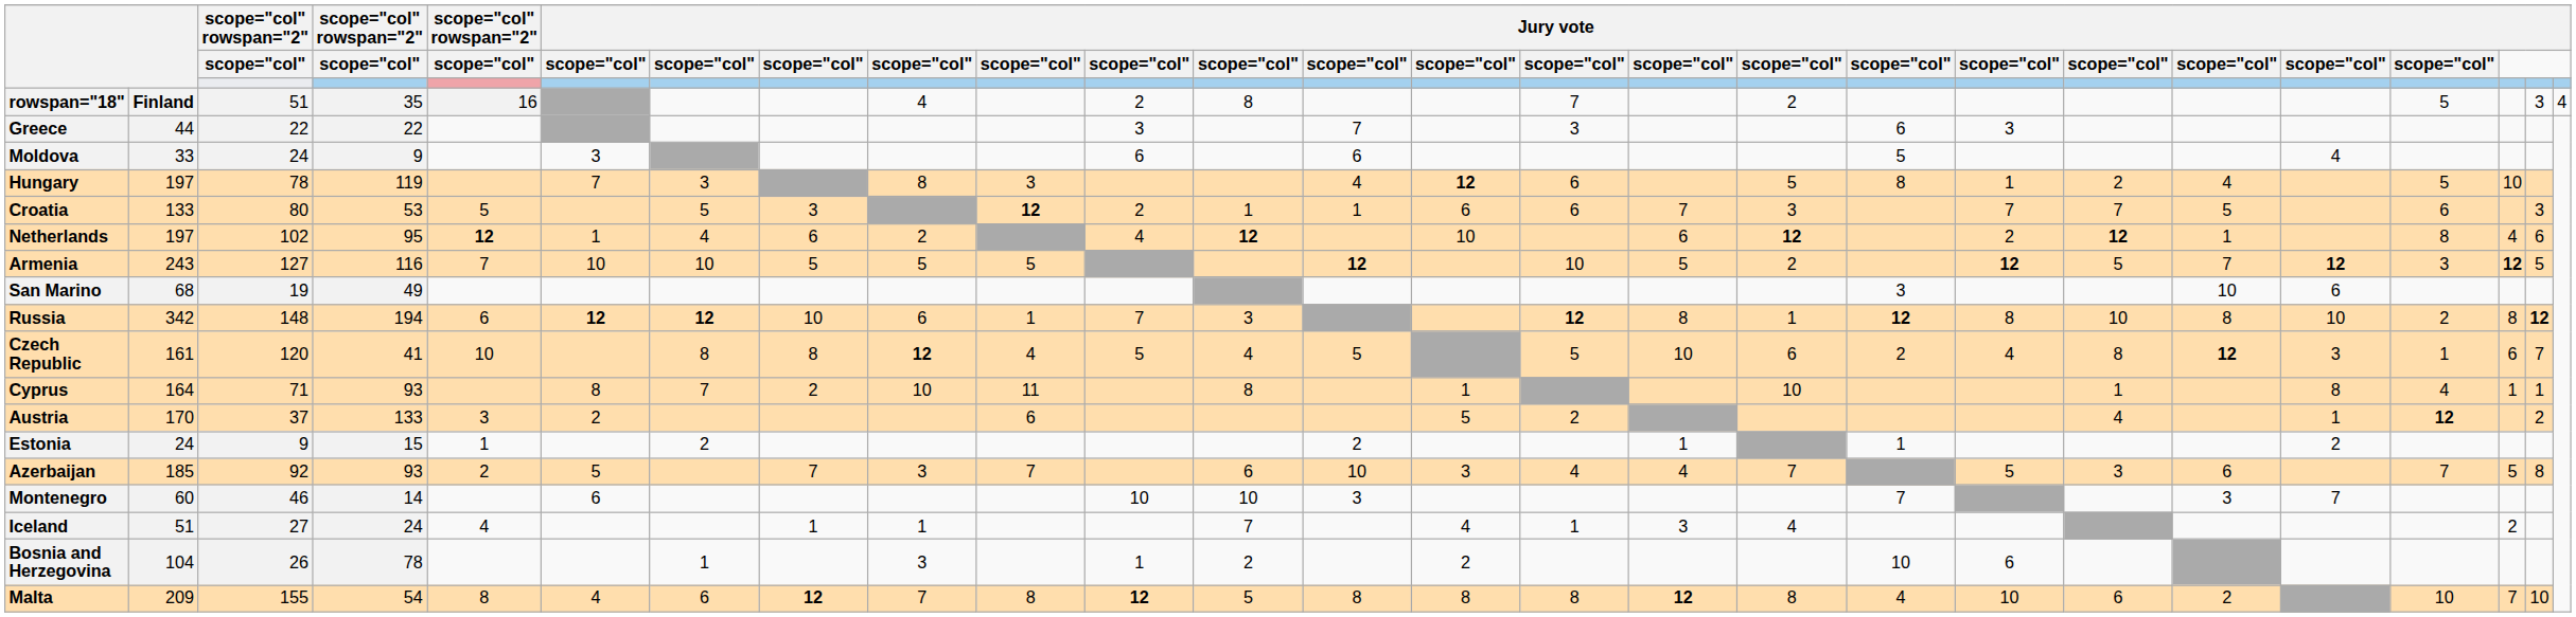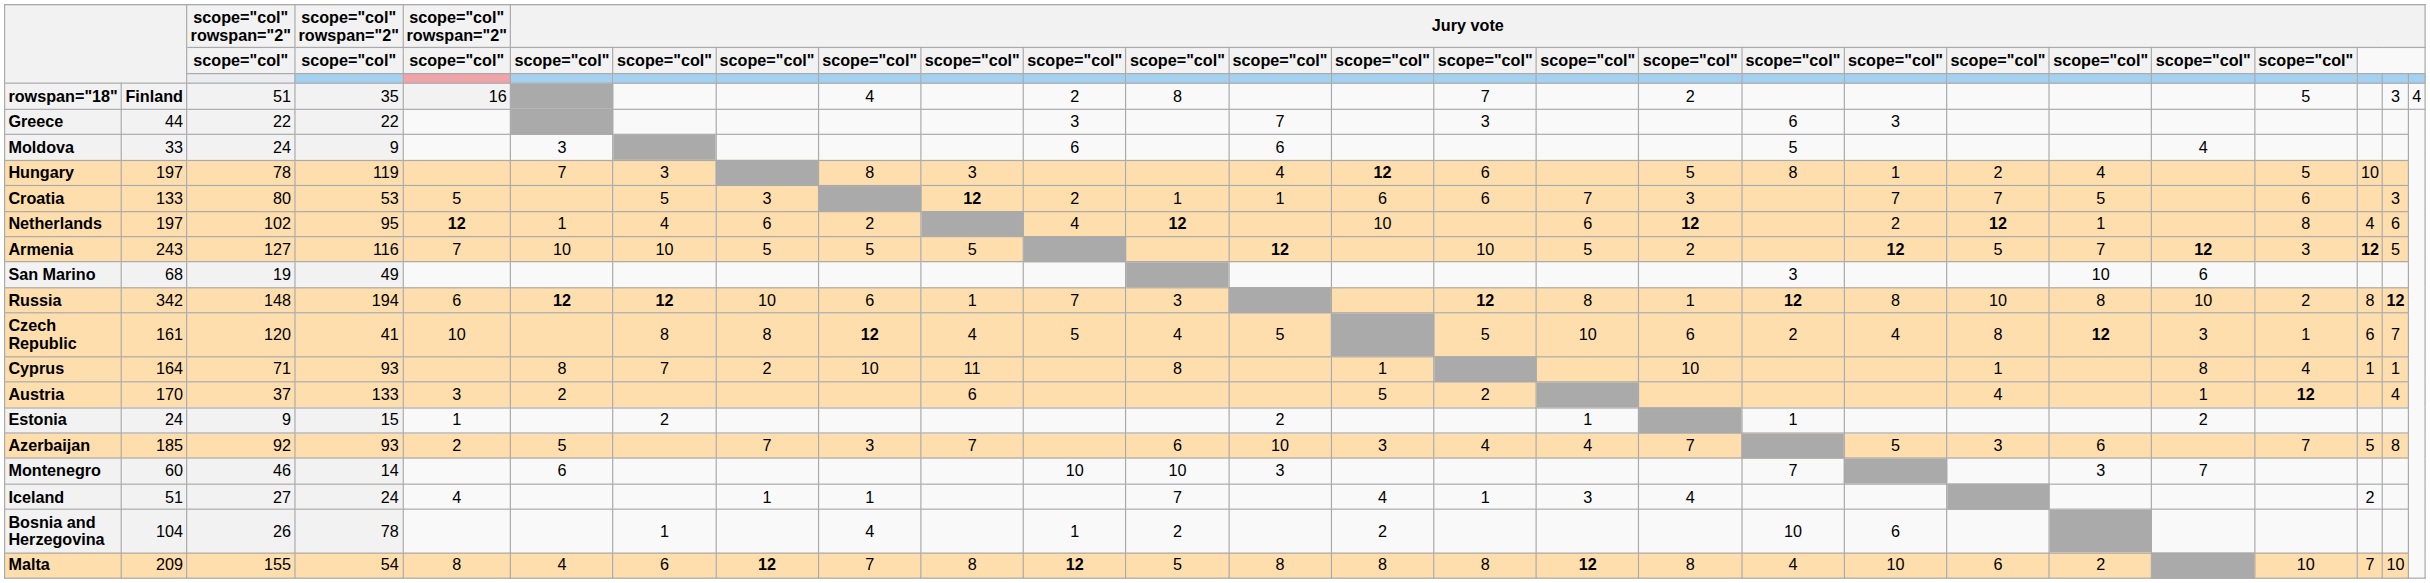Austria | column 25: 2 -> 4
Bosnia and Herzegovina | column 9: 3 -> 4
